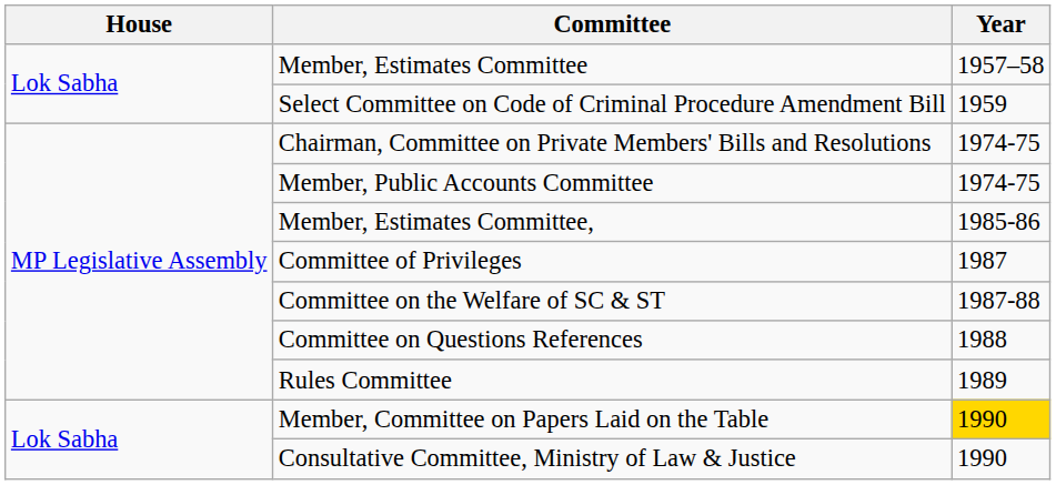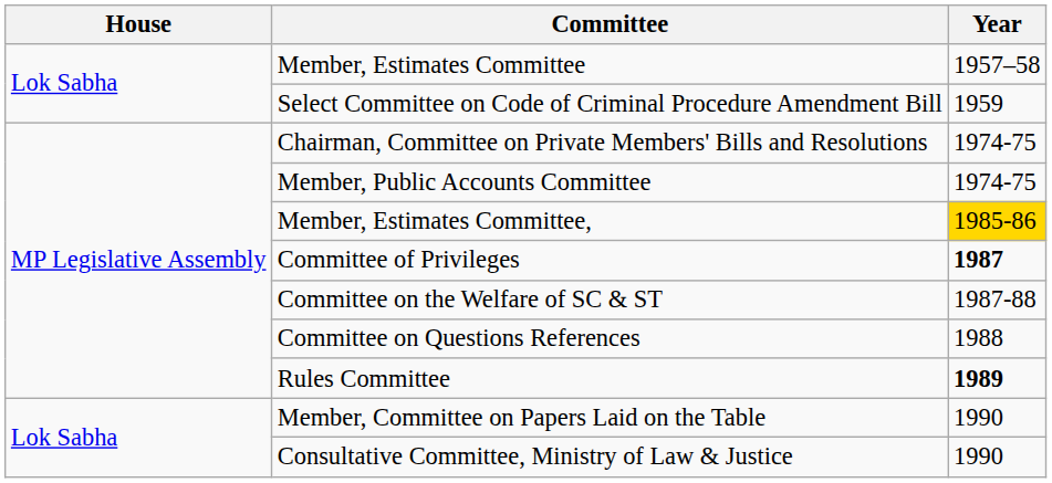Member, Estimates Committee, | Year: no background -> gold background
Committee of Privileges | Year: normal -> bold
Rules Committee | Year: normal -> bold
Member, Committee on Papers Laid on the Table | Year: gold background -> no background
